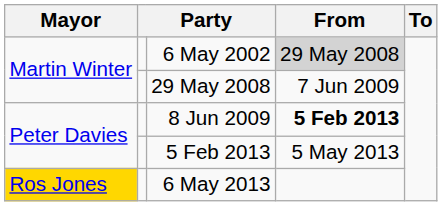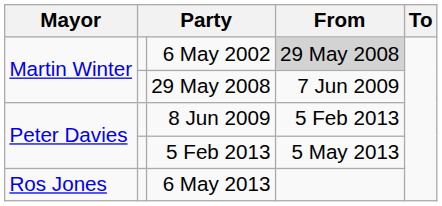8 Jun 2009 | From: bold -> normal
6 May 2013 | Mayor: gold background -> no background
